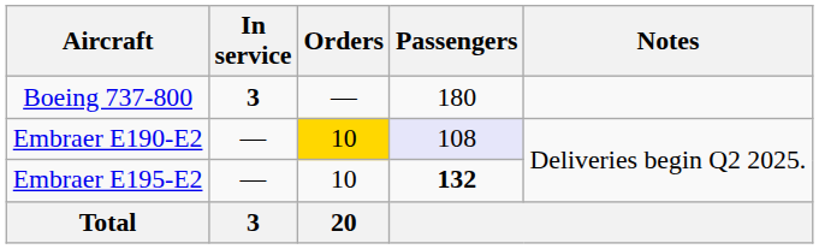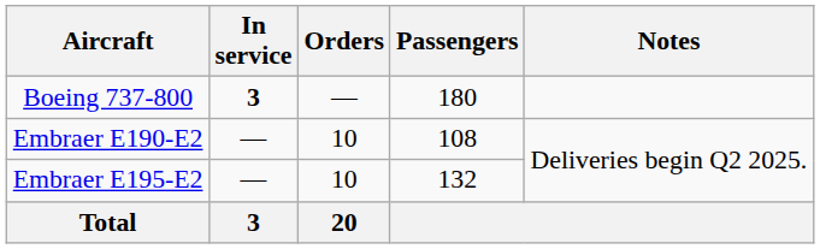Embraer E190-E2 | Orders: gold background -> no background
Embraer E190-E2 | Passengers: lavender background -> no background
Embraer E195-E2 | Passengers: bold -> normal
